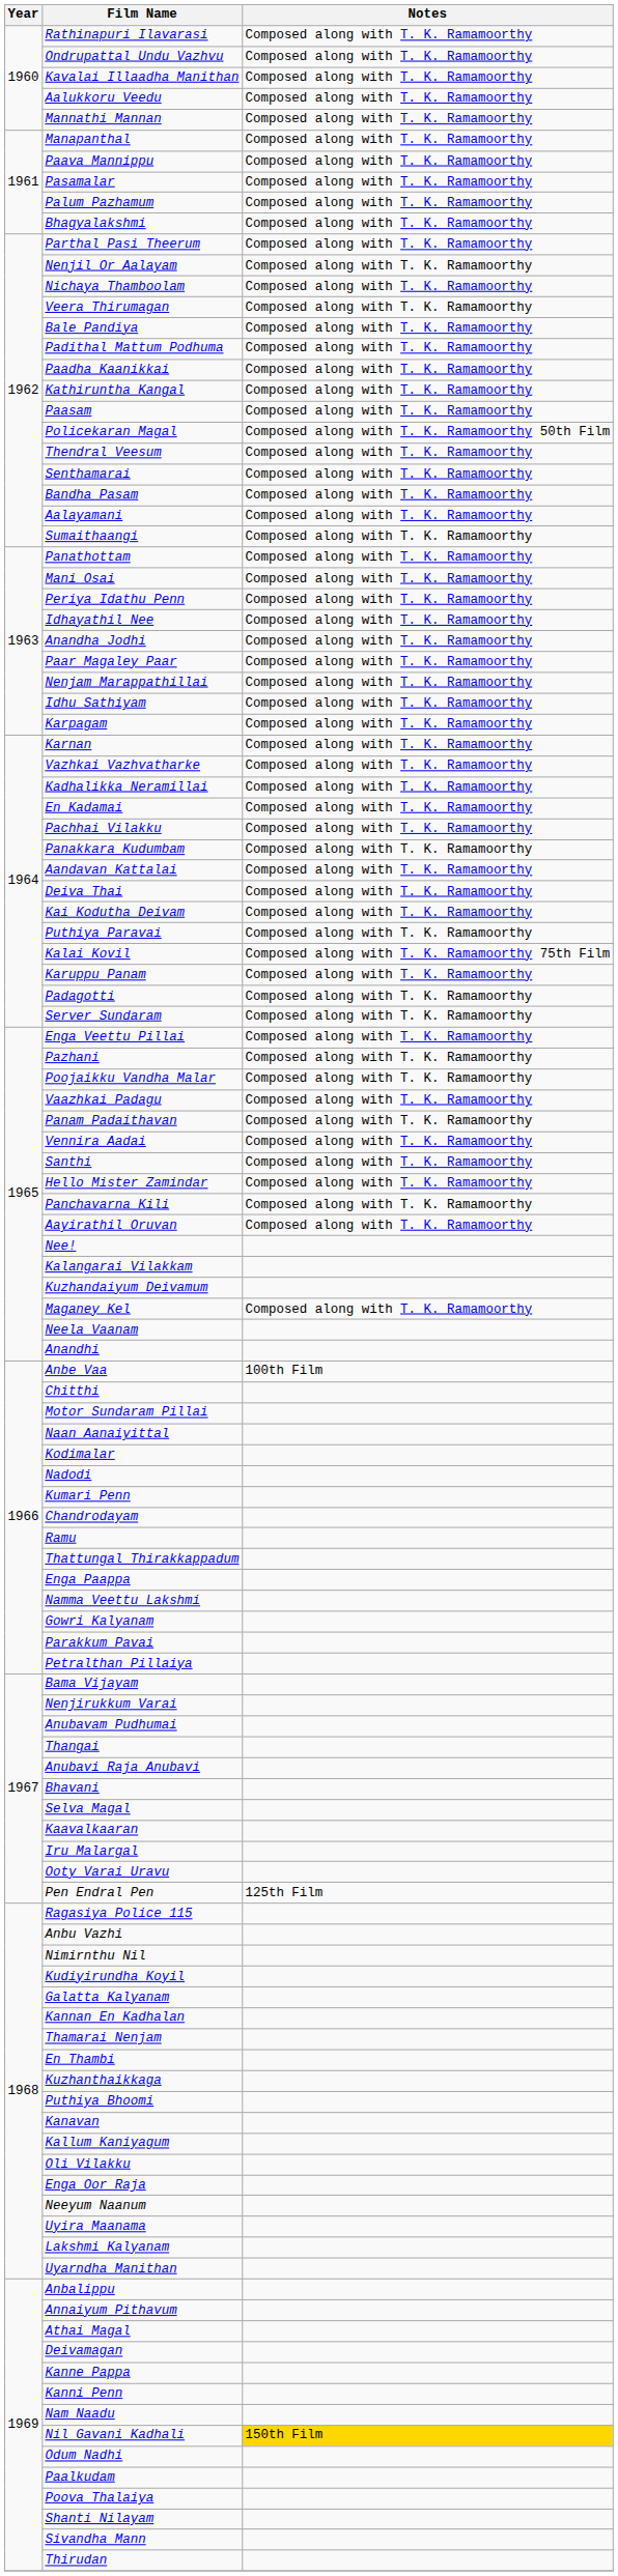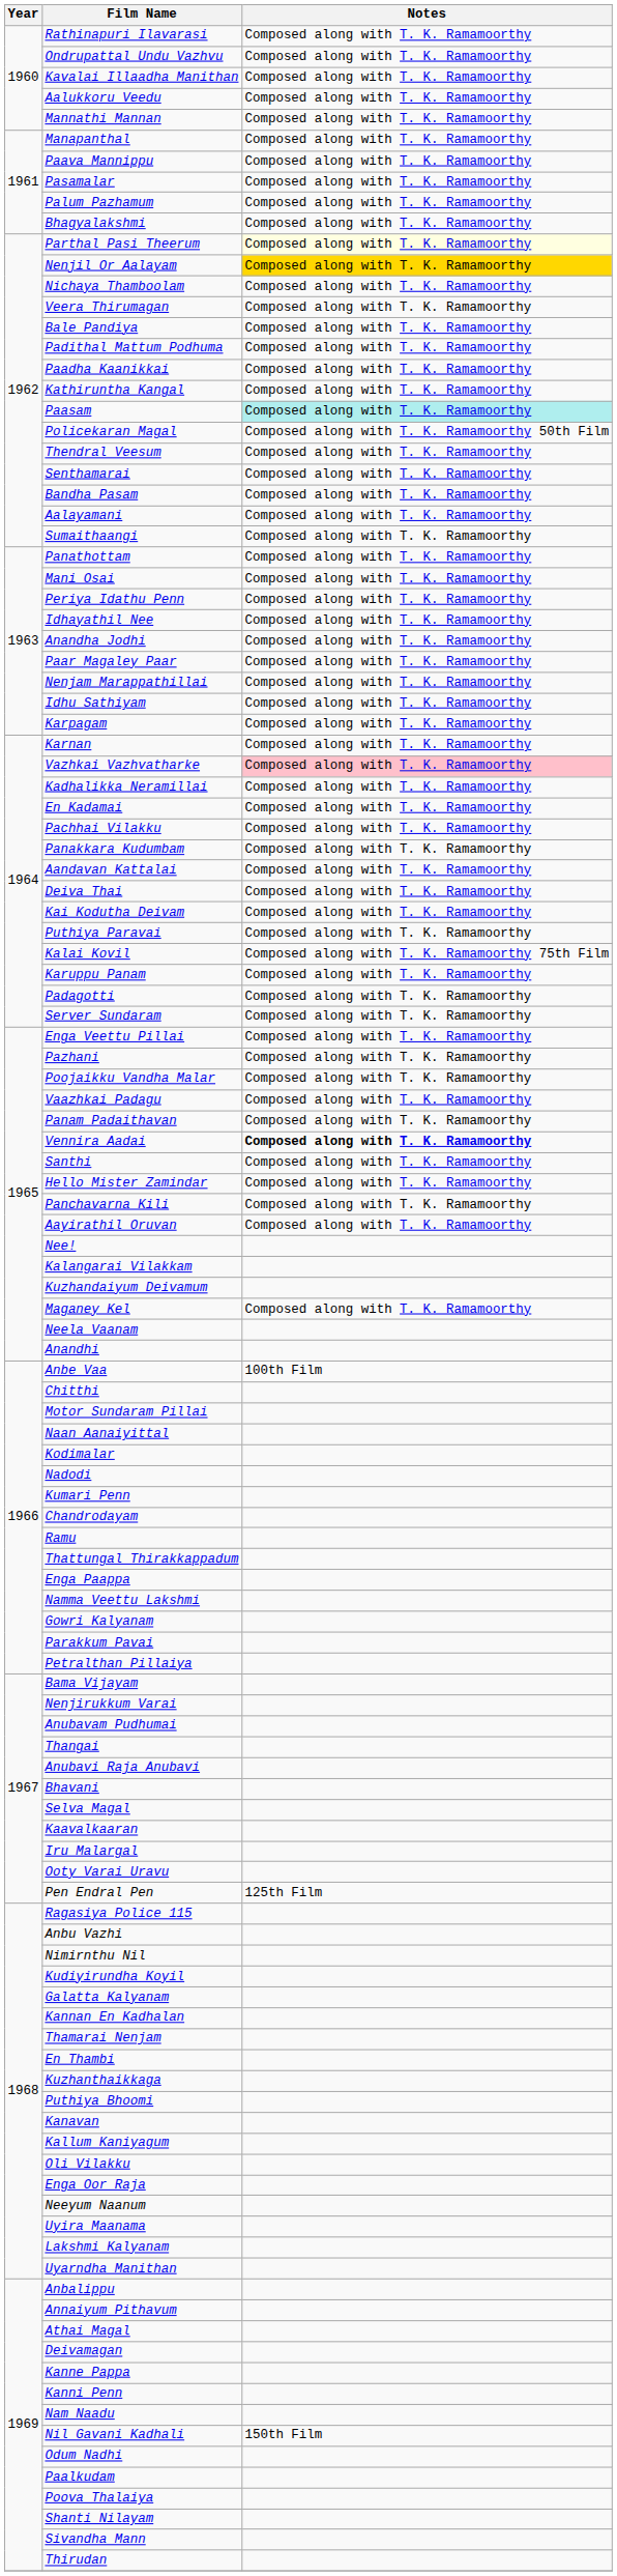Parthal Pasi Theerum | Notes: no background -> lightyellow background
Nenjil Or Aalayam | Notes: no background -> gold background
Paasam | Notes: no background -> paleturquoise background
Vazhkai Vazhvatharke | Notes: no background -> pink background
Vennira Aadai | Notes: normal -> bold
Nil Gavani Kadhali | Notes: gold background -> no background
